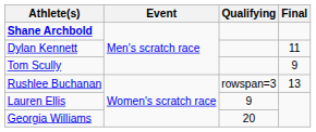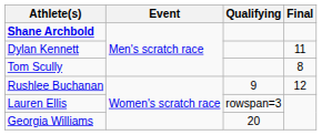Tom Scully | Final: 9 -> 8
Rushlee Buchanan | Qualifying: rowspan=3 -> 9
Rushlee Buchanan | Final: 13 -> 12
Lauren Ellis | Qualifying: 9 -> rowspan=3
